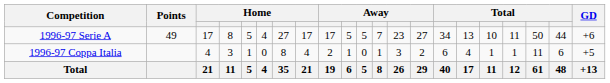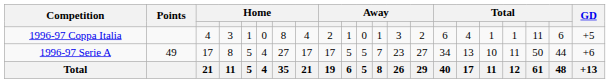rows swapped: 1996-97 Serie A <-> 1996-97 Coppa Italia
